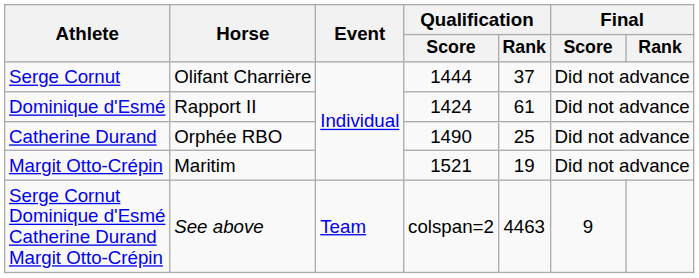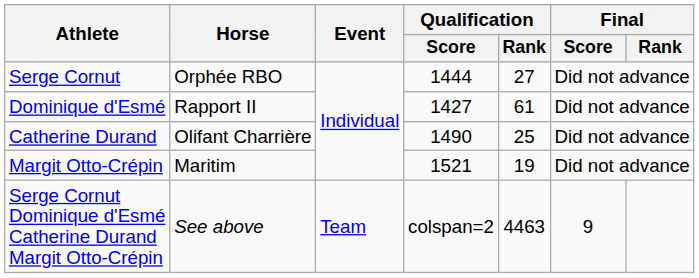Serge Cornut | Horse: Olifant Charrière -> Orphée RBO
Serge Cornut | Qualification / Rank: 37 -> 27
Dominique d'Esmé | Qualification / Score: 1424 -> 1427
Catherine Durand | Horse: Orphée RBO -> Olifant Charrière
